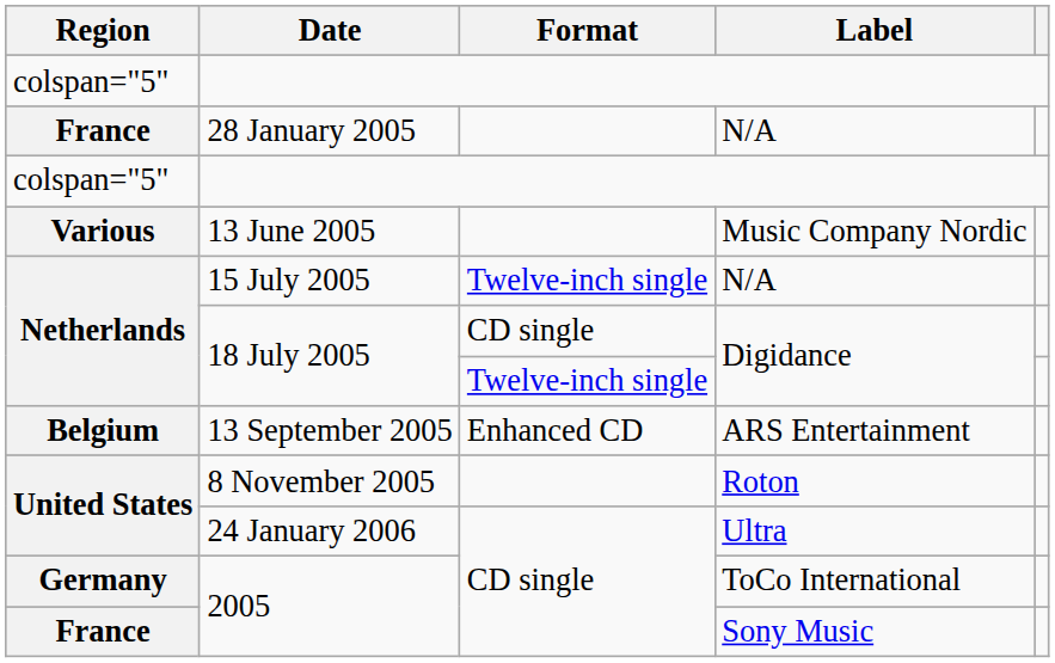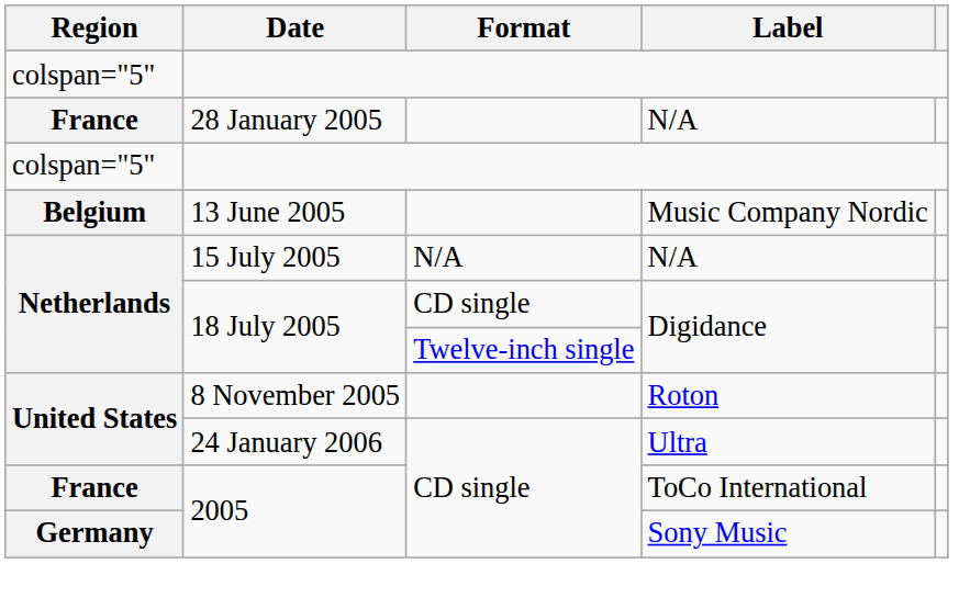13 June 2005 | Region: Various -> Belgium
15 July 2005 | Format: Twelve-inch single -> N/A
- row: Belgium | 13 September 2005 | Enhanced CD | ARS Entertainment
2005 / ToCo International | Region: Germany -> France
2005 / Sony Music | Region: France -> Germany
